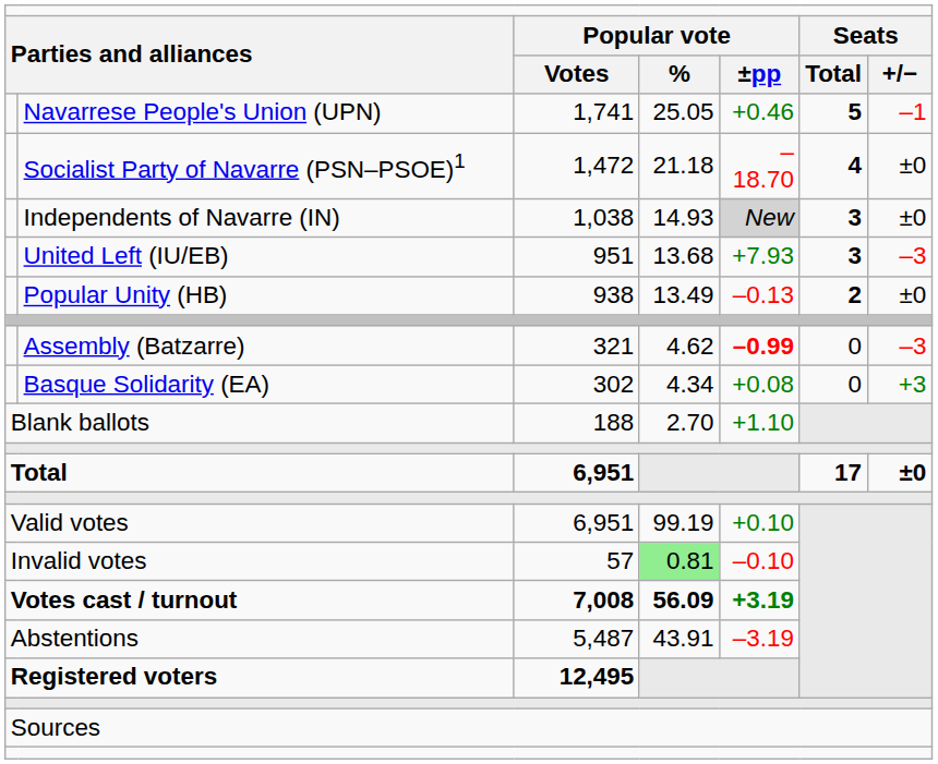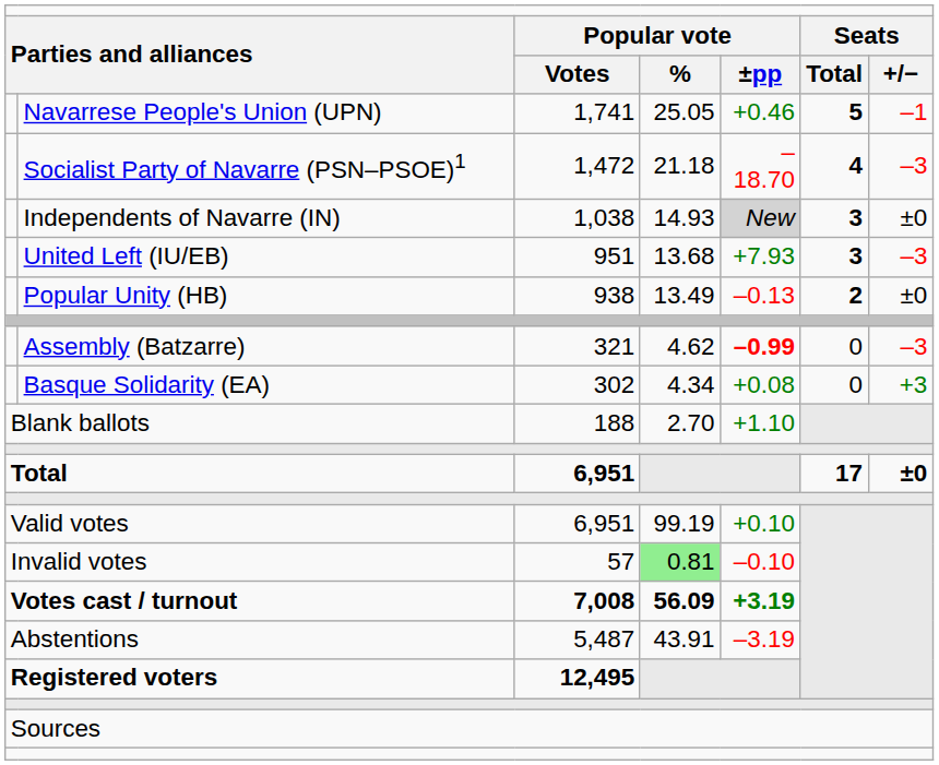Socialist Party of Navarre (PSN–PSOE)1 | column 7: ±0 -> –3
